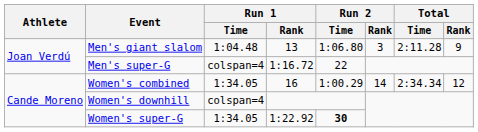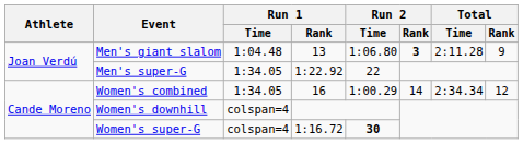Men's giant slalom | Run 2 / Rank: normal -> bold
Men's super-G | Run 1 / Time: colspan=4 -> 1:34.05
Men's super-G | Run 1 / Rank: 1:16.72 -> 1:22.92
Women's super-G | Run 1 / Time: 1:34.05 -> colspan=4
Women's super-G | Run 1 / Rank: 1:22.92 -> 1:16.72
